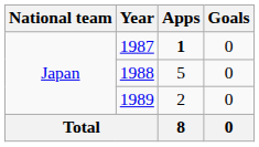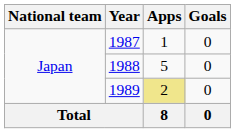1987 | Apps: bold -> normal
1989 | Apps: no background -> khaki background
